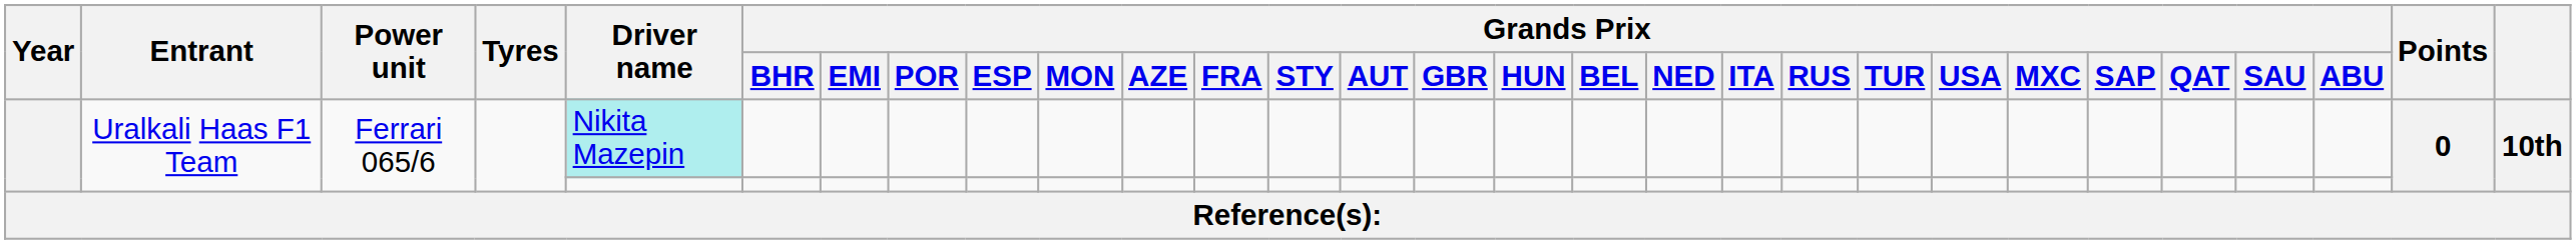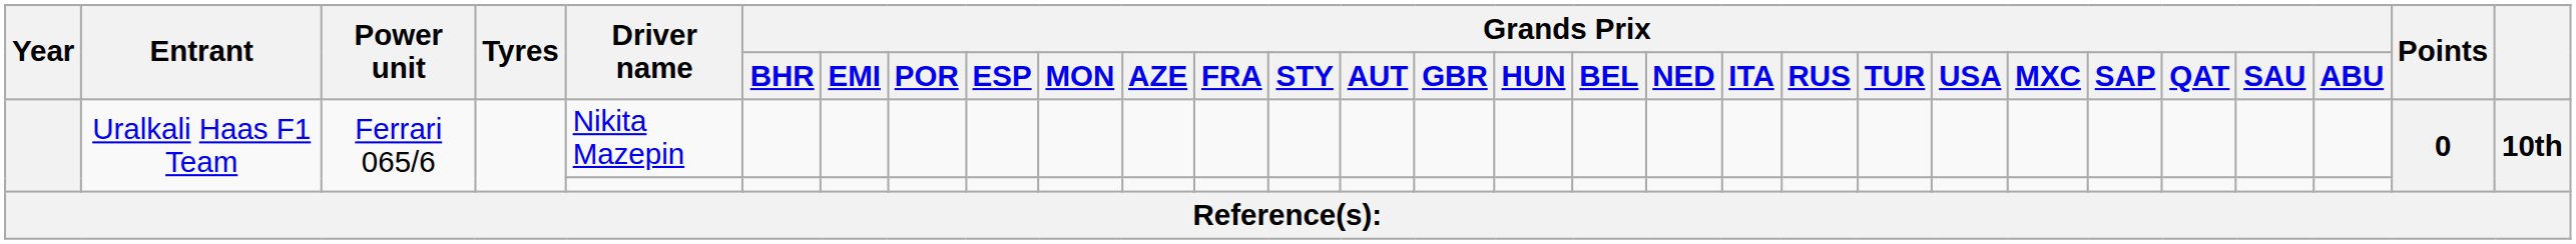row 3 | Driver name: paleturquoise background -> no background
